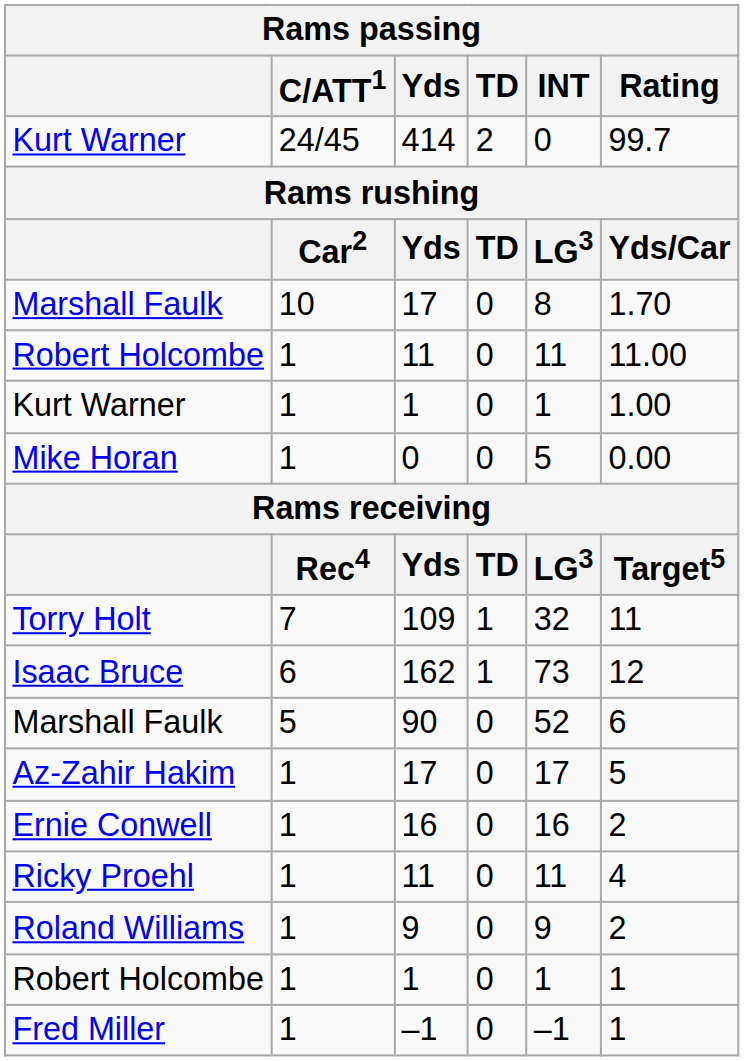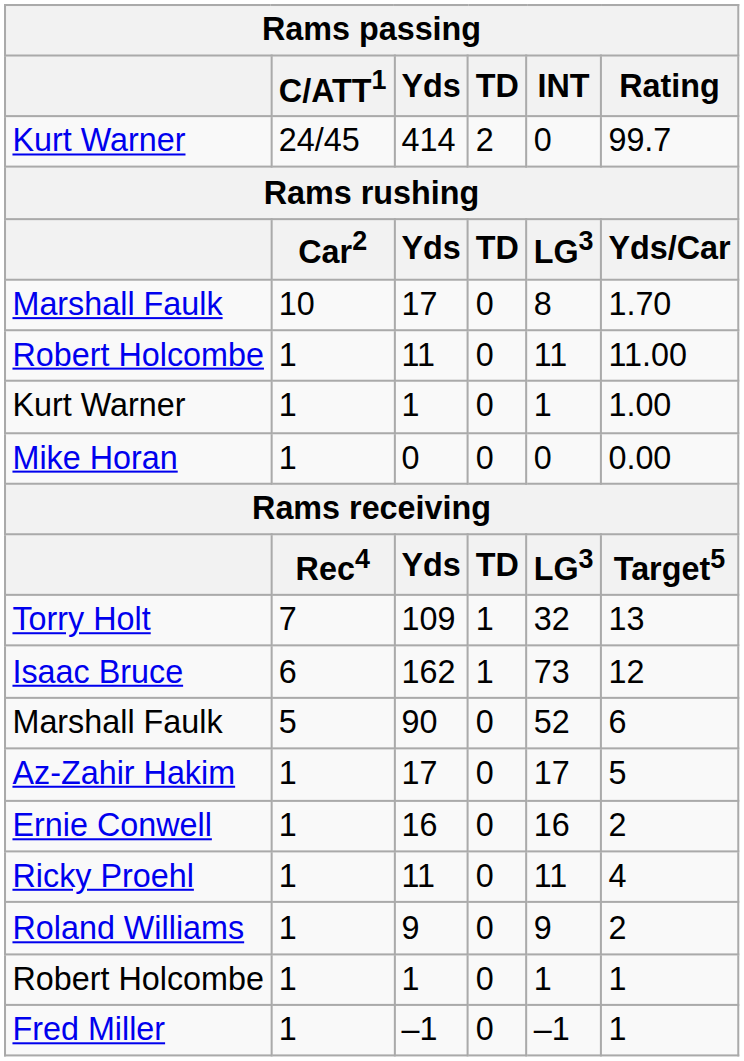Mike Horan | INT: 5 -> 0
Torry Holt | Rating: 11 -> 13
